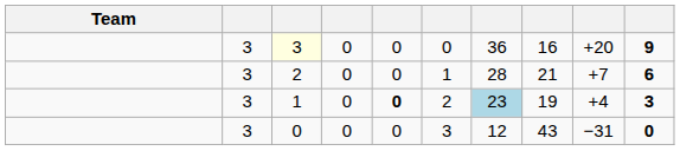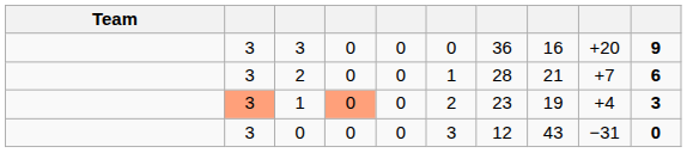row 2 | column 3: lightyellow background -> no background
row 4 | column 2: no background -> lightsalmon background
row 4 | column 4: no background -> lightsalmon background
row 4 | column 5: bold -> normal
row 4 | column 7: lightblue background -> no background
